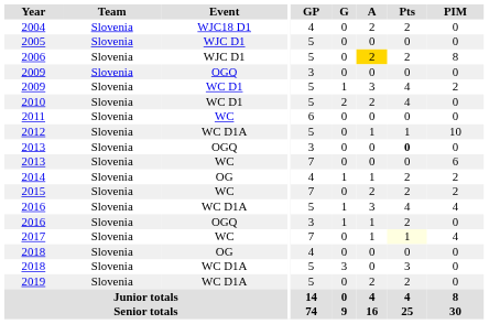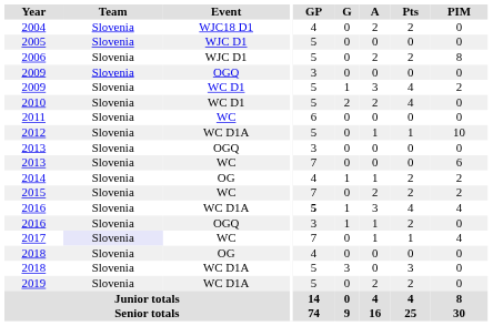2006 | A: gold background -> no background
2013 / OGQ | Pts: bold -> normal
2016 / WC D1A | GP: normal -> bold
2017 | Team: no background -> lavender background
2017 | Pts: lightyellow background -> no background
